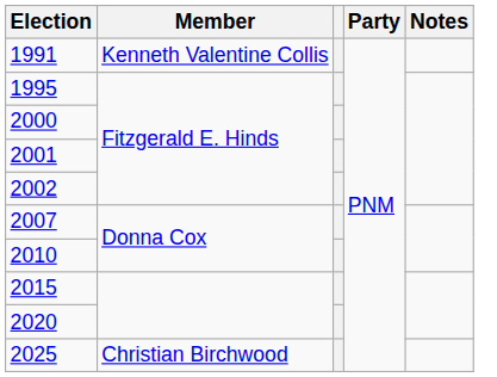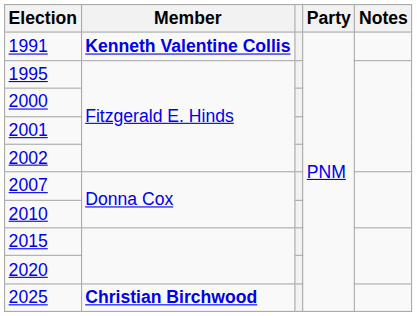1991 | Member: normal -> bold
2025 | Member: normal -> bold
